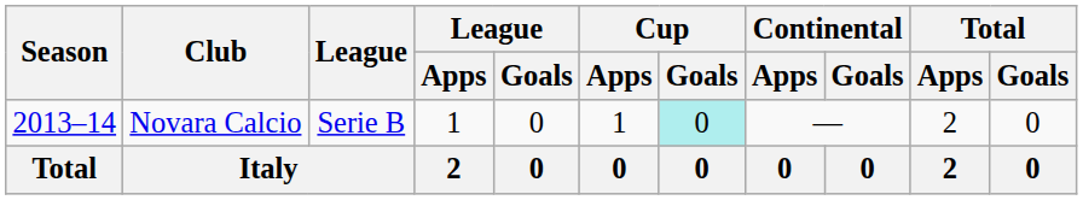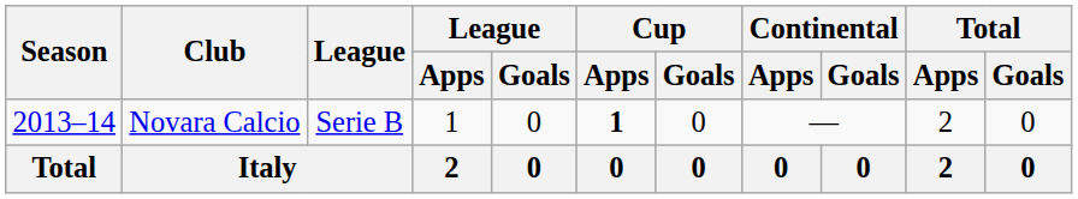Novara Calcio | Cup / Apps: normal -> bold
Novara Calcio | Cup / Goals: paleturquoise background -> no background
